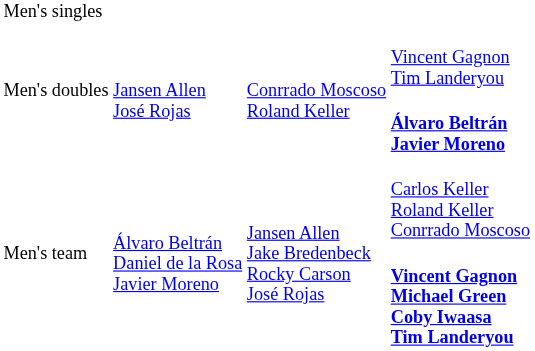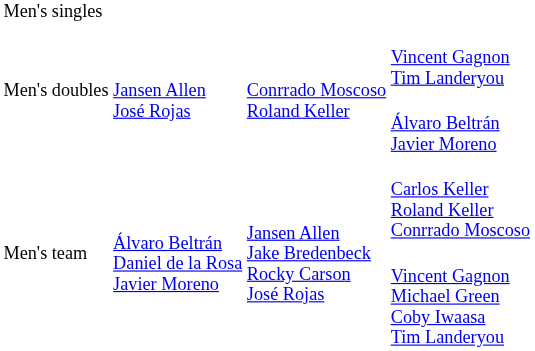Álvaro Beltrán Javier Moreno | column 4: bold -> normal
Vincent Gagnon Michael Green Coby Iwaasa Tim Landeryou | column 4: bold -> normal
